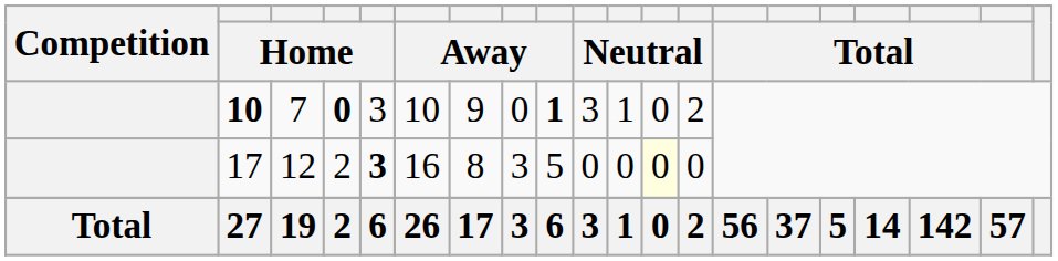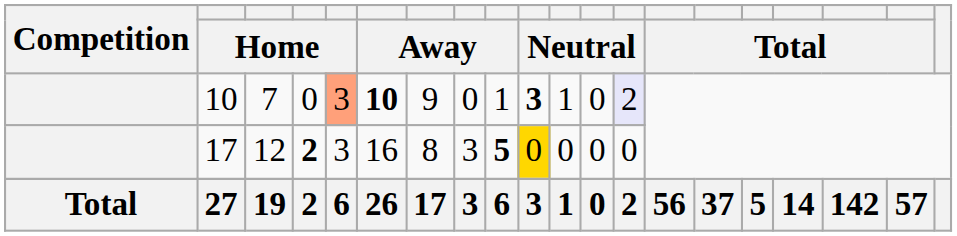row 3 | column 2: bold -> normal
row 3 | column 4: bold -> normal
row 3 | column 5: no background -> lightsalmon background
row 3 | column 6: normal -> bold
row 3 | column 9: bold -> normal
row 3 | column 10: normal -> bold
row 3 | column 13: no background -> lavender background
row 4 | column 4: normal -> bold
row 4 | column 5: bold -> normal
row 4 | column 9: normal -> bold
row 4 | column 10: no background -> gold background
row 4 | column 12: lightyellow background -> no background
